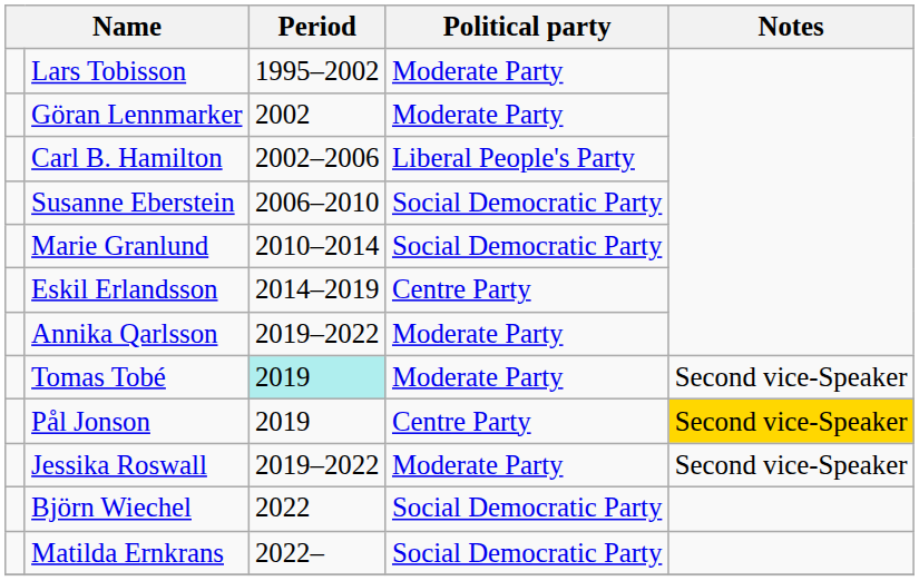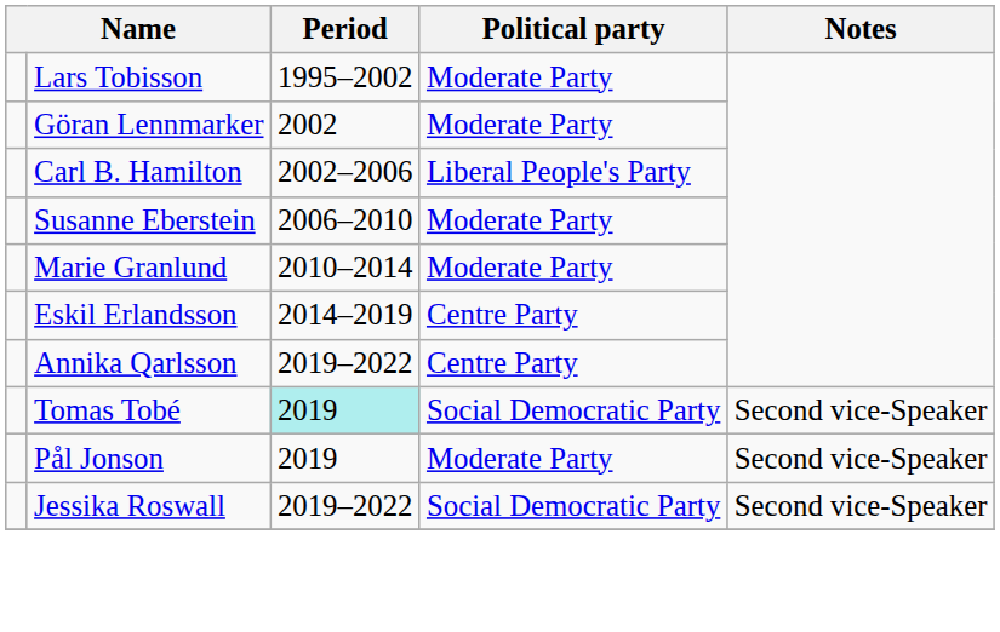Susanne Eberstein | Political party: Social Democratic Party -> Moderate Party
Marie Granlund | Political party: Social Democratic Party -> Moderate Party
Annika Qarlsson | Political party: Moderate Party -> Centre Party
Tomas Tobé | Political party: Moderate Party -> Social Democratic Party
Pål Jonson | Political party: Centre Party -> Moderate Party
Pål Jonson | Notes: gold background -> no background
Jessika Roswall | Political party: Moderate Party -> Social Democratic Party
- row: Björn Wiechel | 2022 | Social Democratic Party
- row: Matilda Ernkrans | 2022– | Social Democratic Party
